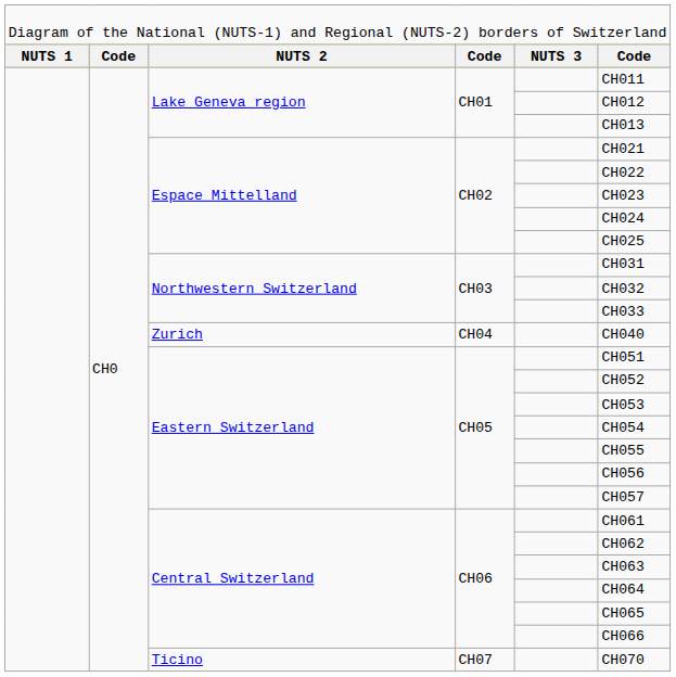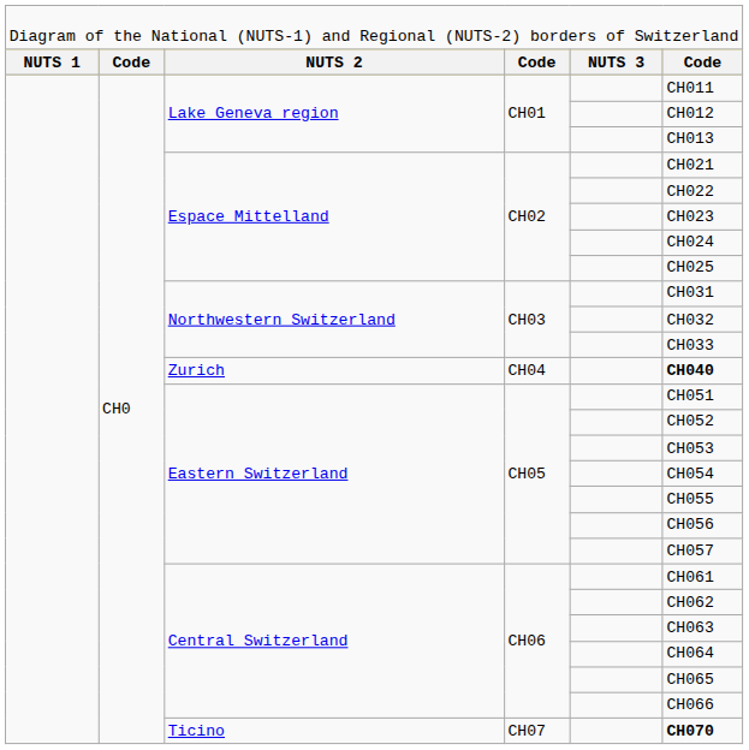Zurich | column 6: normal -> bold
Ticino | column 6: normal -> bold
